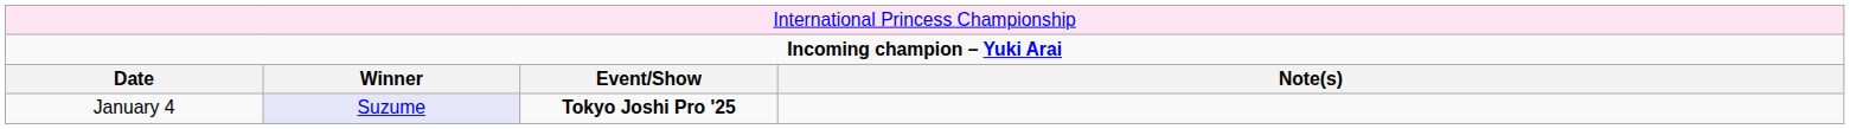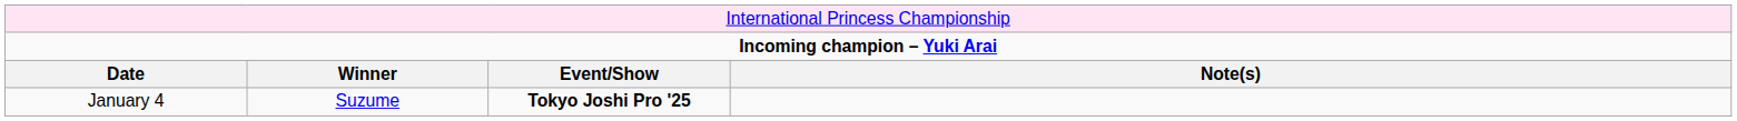January 4 | column 2: lavender background -> no background
